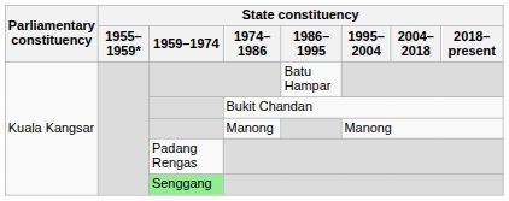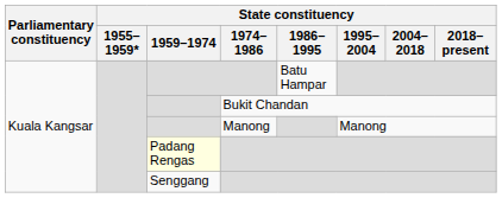Padang Rengas | State constituency / 1959–1974: no background -> lightyellow background
Senggang | State constituency / 1959–1974: lightgreen background -> no background
